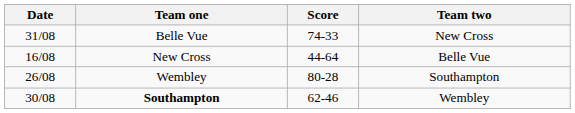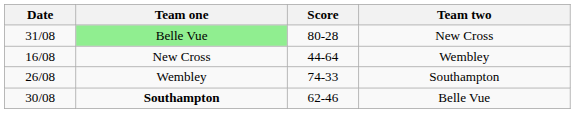row 2 | Team one: no background -> lightgreen background
row 2 | Score: 74-33 -> 80-28
row 3 | Team two: Belle Vue -> Wembley
row 4 | Score: 80-28 -> 74-33
row 5 | Team two: Wembley -> Belle Vue
